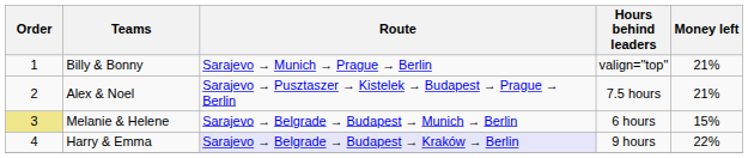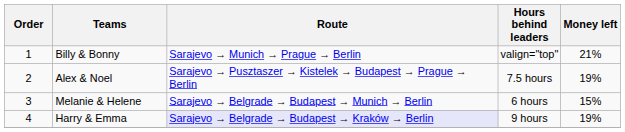Alex & Noel | Money left: 21% -> 19%
Melanie & Helene | Order: khaki background -> no background
Harry & Emma | Money left: 22% -> 19%
